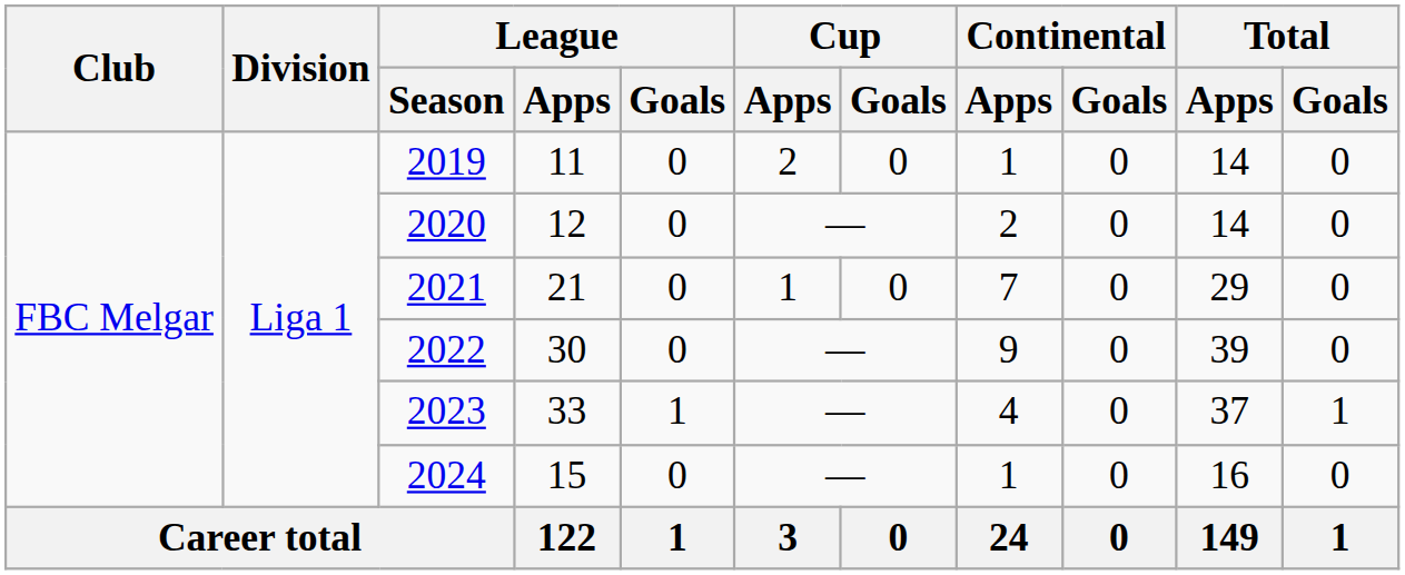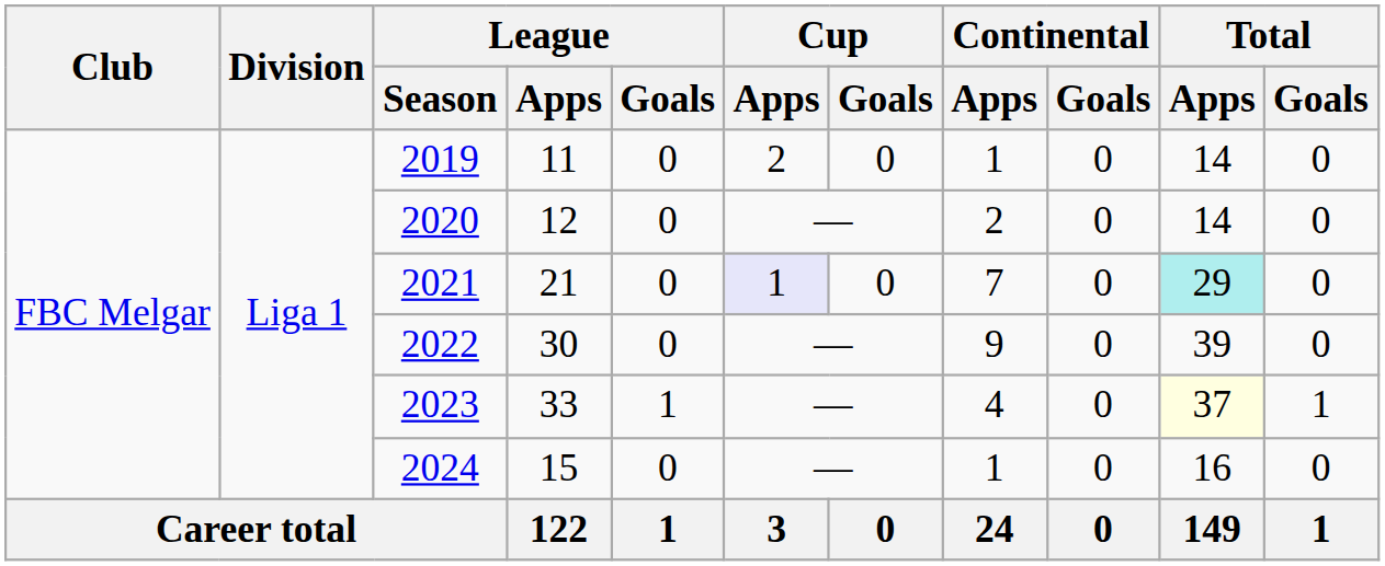2021 | Cup / Apps: no background -> lavender background
2021 | Total / Apps: no background -> paleturquoise background
2023 | Total / Apps: no background -> lightyellow background
